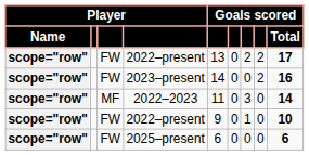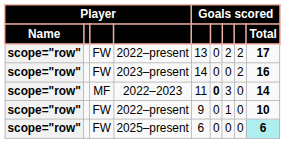2022–2023 | column 6: normal -> bold
2025–present | Goals scored / Total: no background -> paleturquoise background
